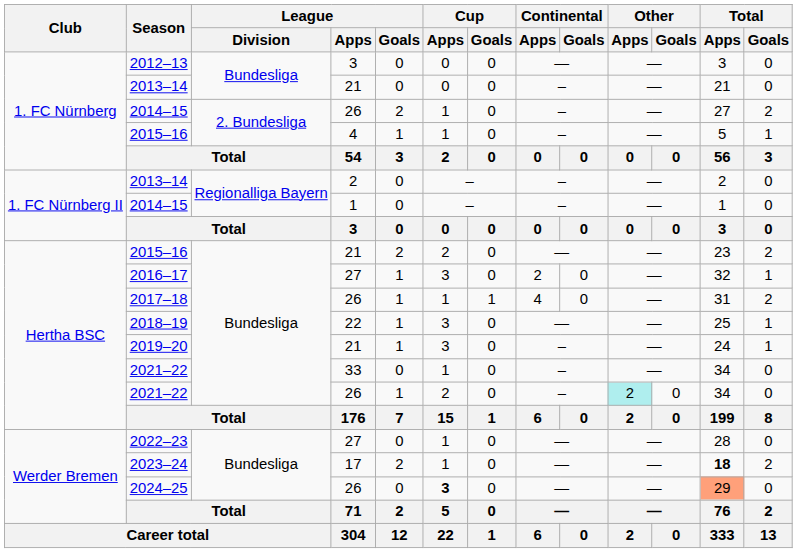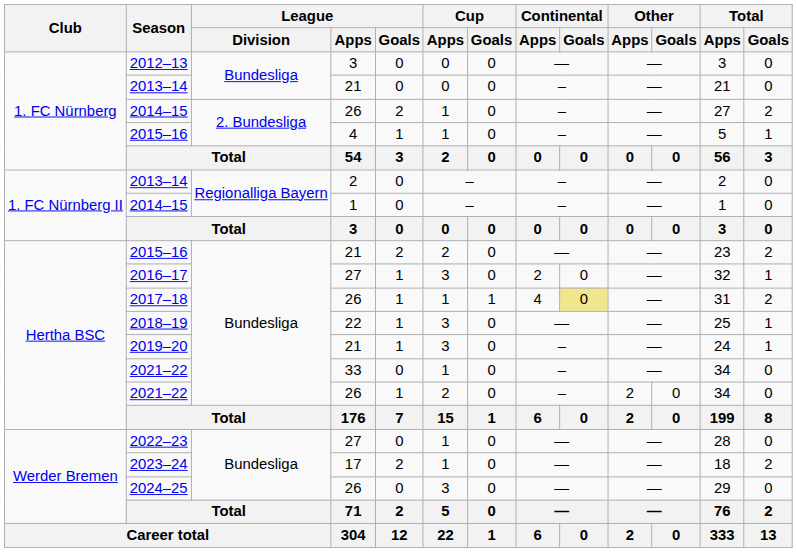2017–18 | Continental / Goals: no background -> khaki background
2021–22 / 26 | Other / Apps: paleturquoise background -> no background
2023–24 | Total / Apps: bold -> normal
2024–25 | Cup / Apps: bold -> normal
2024–25 | Total / Apps: lightsalmon background -> no background
